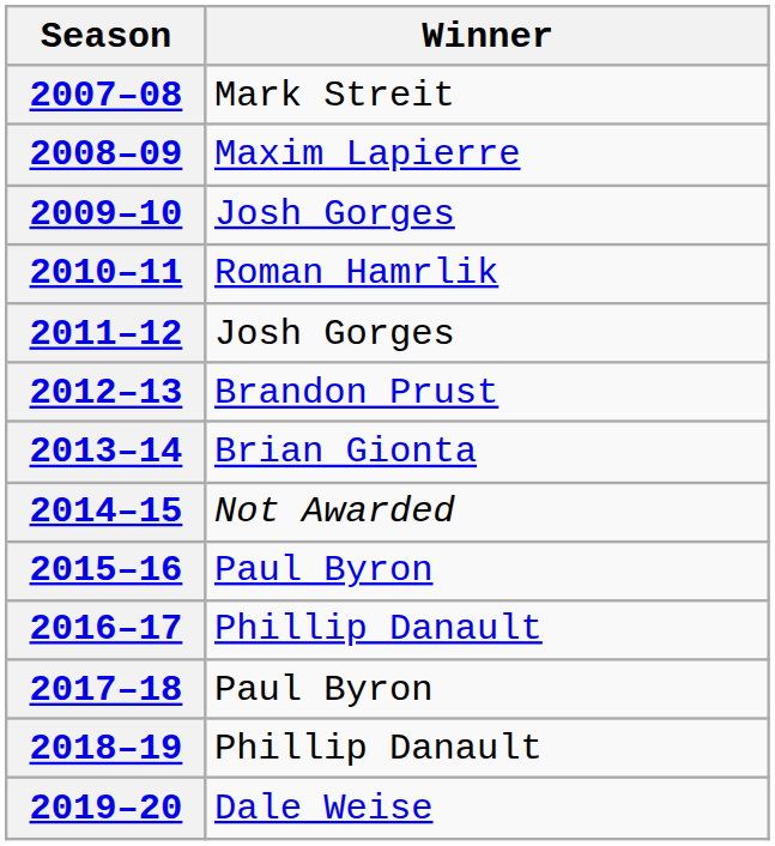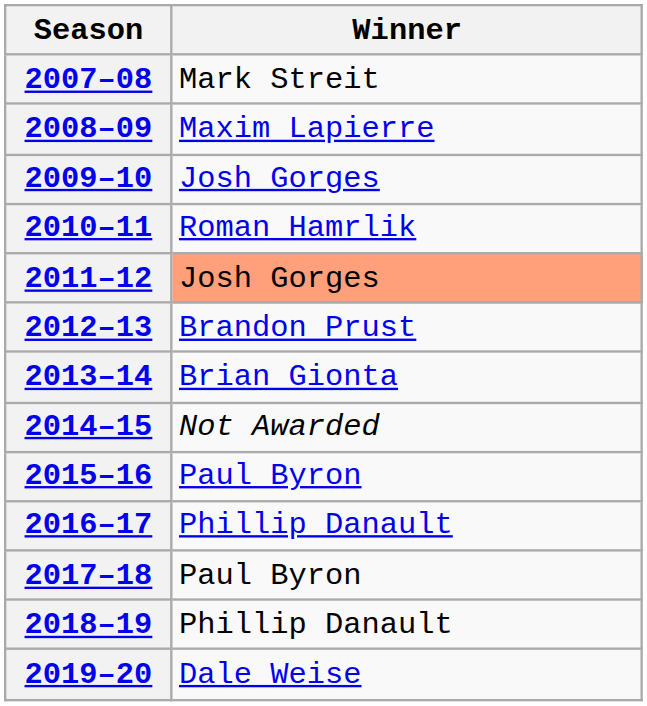2011–12 | Winner: no background -> lightsalmon background
